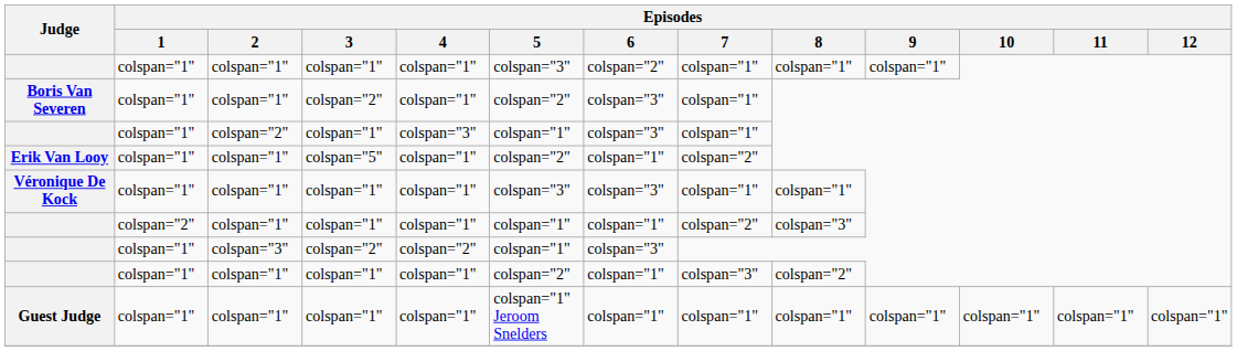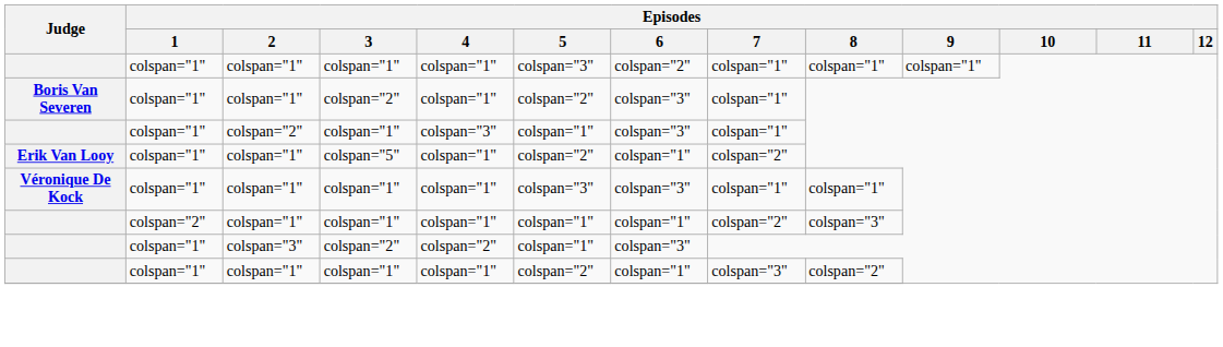- row: Guest Judge | colspan="1" | colspan="1" | colspan="1" | colspan="1" | colspan="1" Jeroom Snelders | colspan="1" | colspan="1" | colspan="1" | colspan="1" | colspan="1" | colspan="1" | colspan="1"
